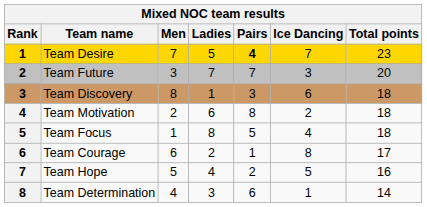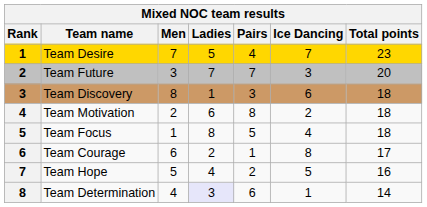Team Desire | Pairs: bold -> normal
Team Determination | Ladies: no background -> lavender background
